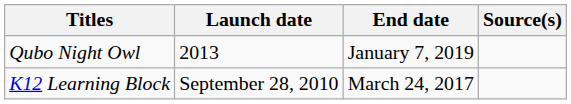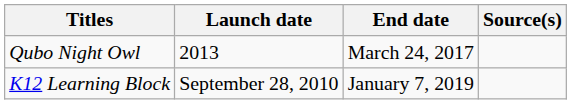Qubo Night Owl | End date: January 7, 2019 -> March 24, 2017
K12 Learning Block | End date: March 24, 2017 -> January 7, 2019
